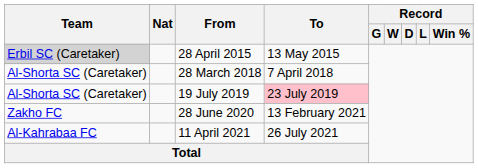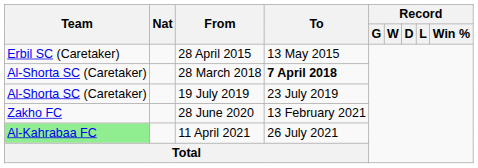28 April 2015 | Team: lightgrey background -> no background
28 March 2018 | To: normal -> bold
19 July 2019 | To: pink background -> no background
11 April 2021 | Team: no background -> lightgreen background
